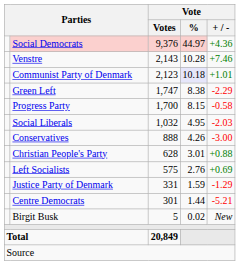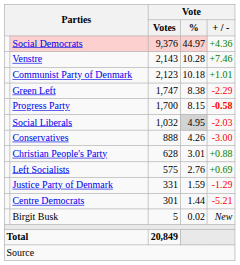Communist Party of Denmark | Vote / %: lavender background -> no background
Progress Party | Vote / + / -: normal -> bold
Social Liberals | Vote / %: no background -> lightgrey background
